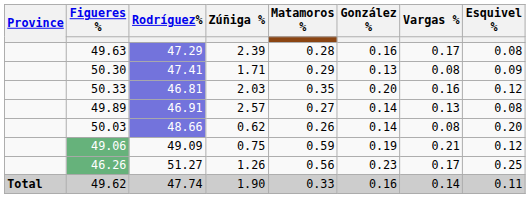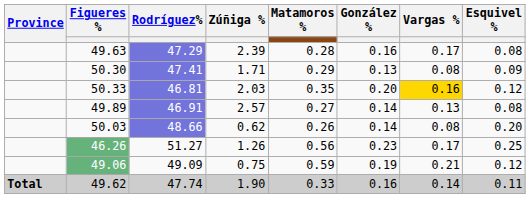50.33 | Vargas %: no background -> gold background
rows swapped: 49.06 <-> 46.26
